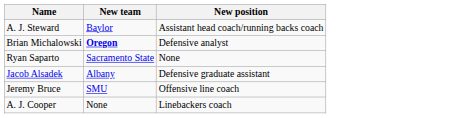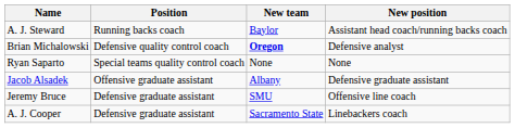+ column: Position | Running backs coach | Defensive quality control coach | Special teams quality control coach | Offensive graduate assistant | Defensive graduate assistant | Defensive graduate assistant
Ryan Saparto | New team: Sacramento State -> None
A. J. Cooper | New team: None -> Sacramento State
